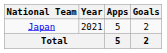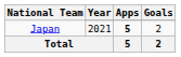2021 | Apps: normal -> bold
